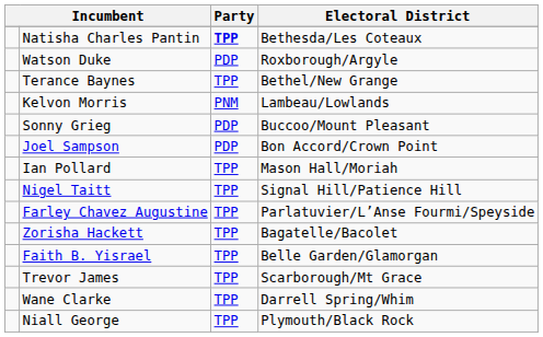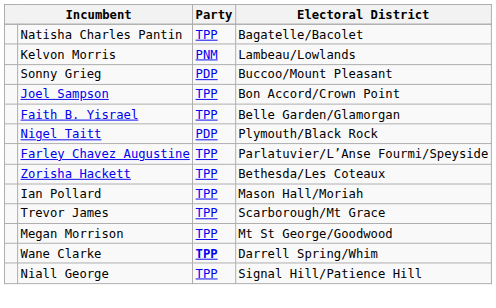Natisha Charles Pantin | Party: bold -> normal
Natisha Charles Pantin | Electoral District: Bethesda/Les Coteaux -> Bagatelle/Bacolet
- row: Watson Duke | PDP | Roxborough/Argyle
- row: Terance Baynes | TPP | Bethel/New Grange
Joel Sampson | Party: PDP -> TPP
rows swapped: Faith B. Yisrael <-> Ian Pollard
Nigel Taitt | Party: TPP -> PDP
Nigel Taitt | Electoral District: Signal Hill/Patience Hill -> Plymouth/Black Rock
Zorisha Hackett | Electoral District: Bagatelle/Bacolet -> Bethesda/Les Coteaux
+ row: Megan Morrison | TPP | Mt St George/Goodwood
Wane Clarke | Party: normal -> bold
Niall George | Electoral District: Plymouth/Black Rock -> Signal Hill/Patience Hill
